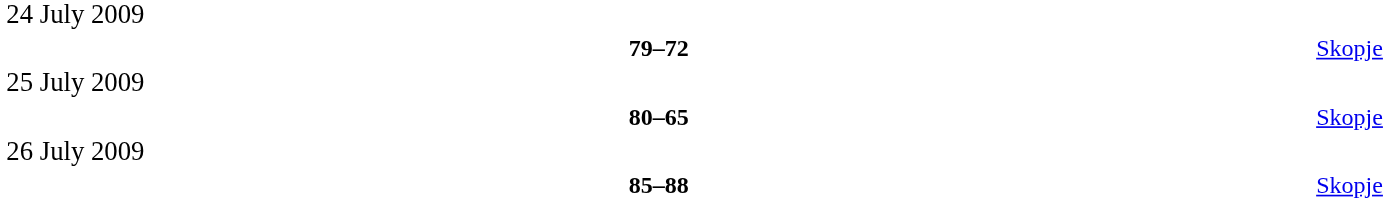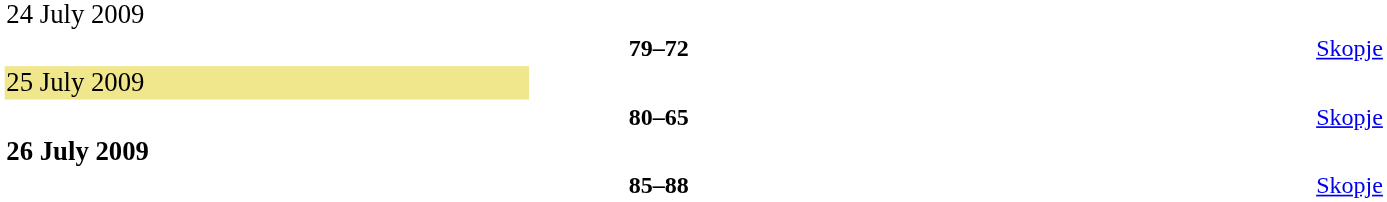25 July 2009 | column 1: no background -> khaki background
26 July 2009 | column 1: normal -> bold
